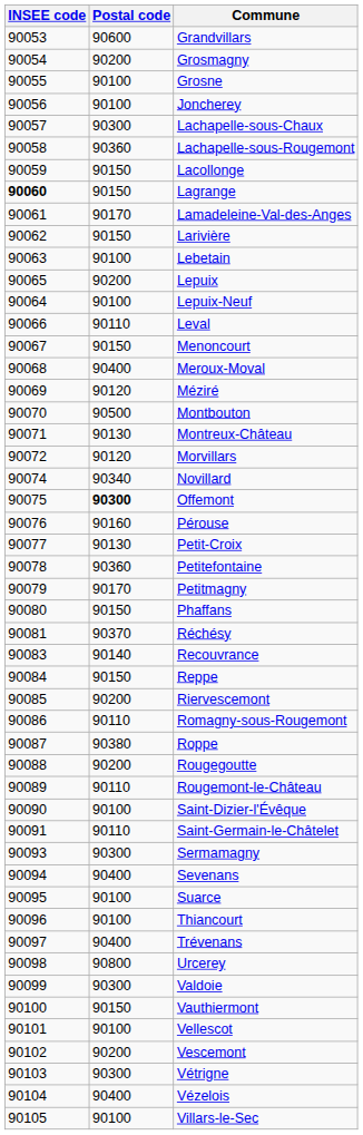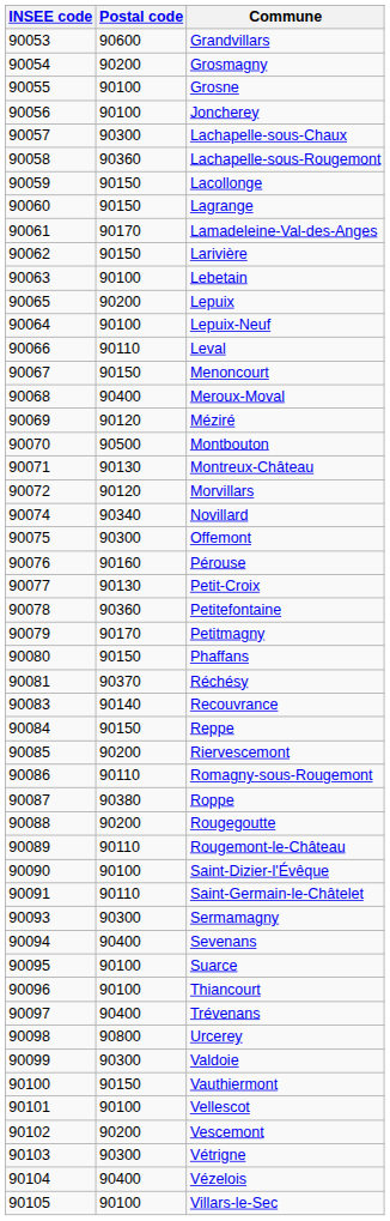Lagrange | INSEE code: bold -> normal
Offemont | Postal code: bold -> normal
